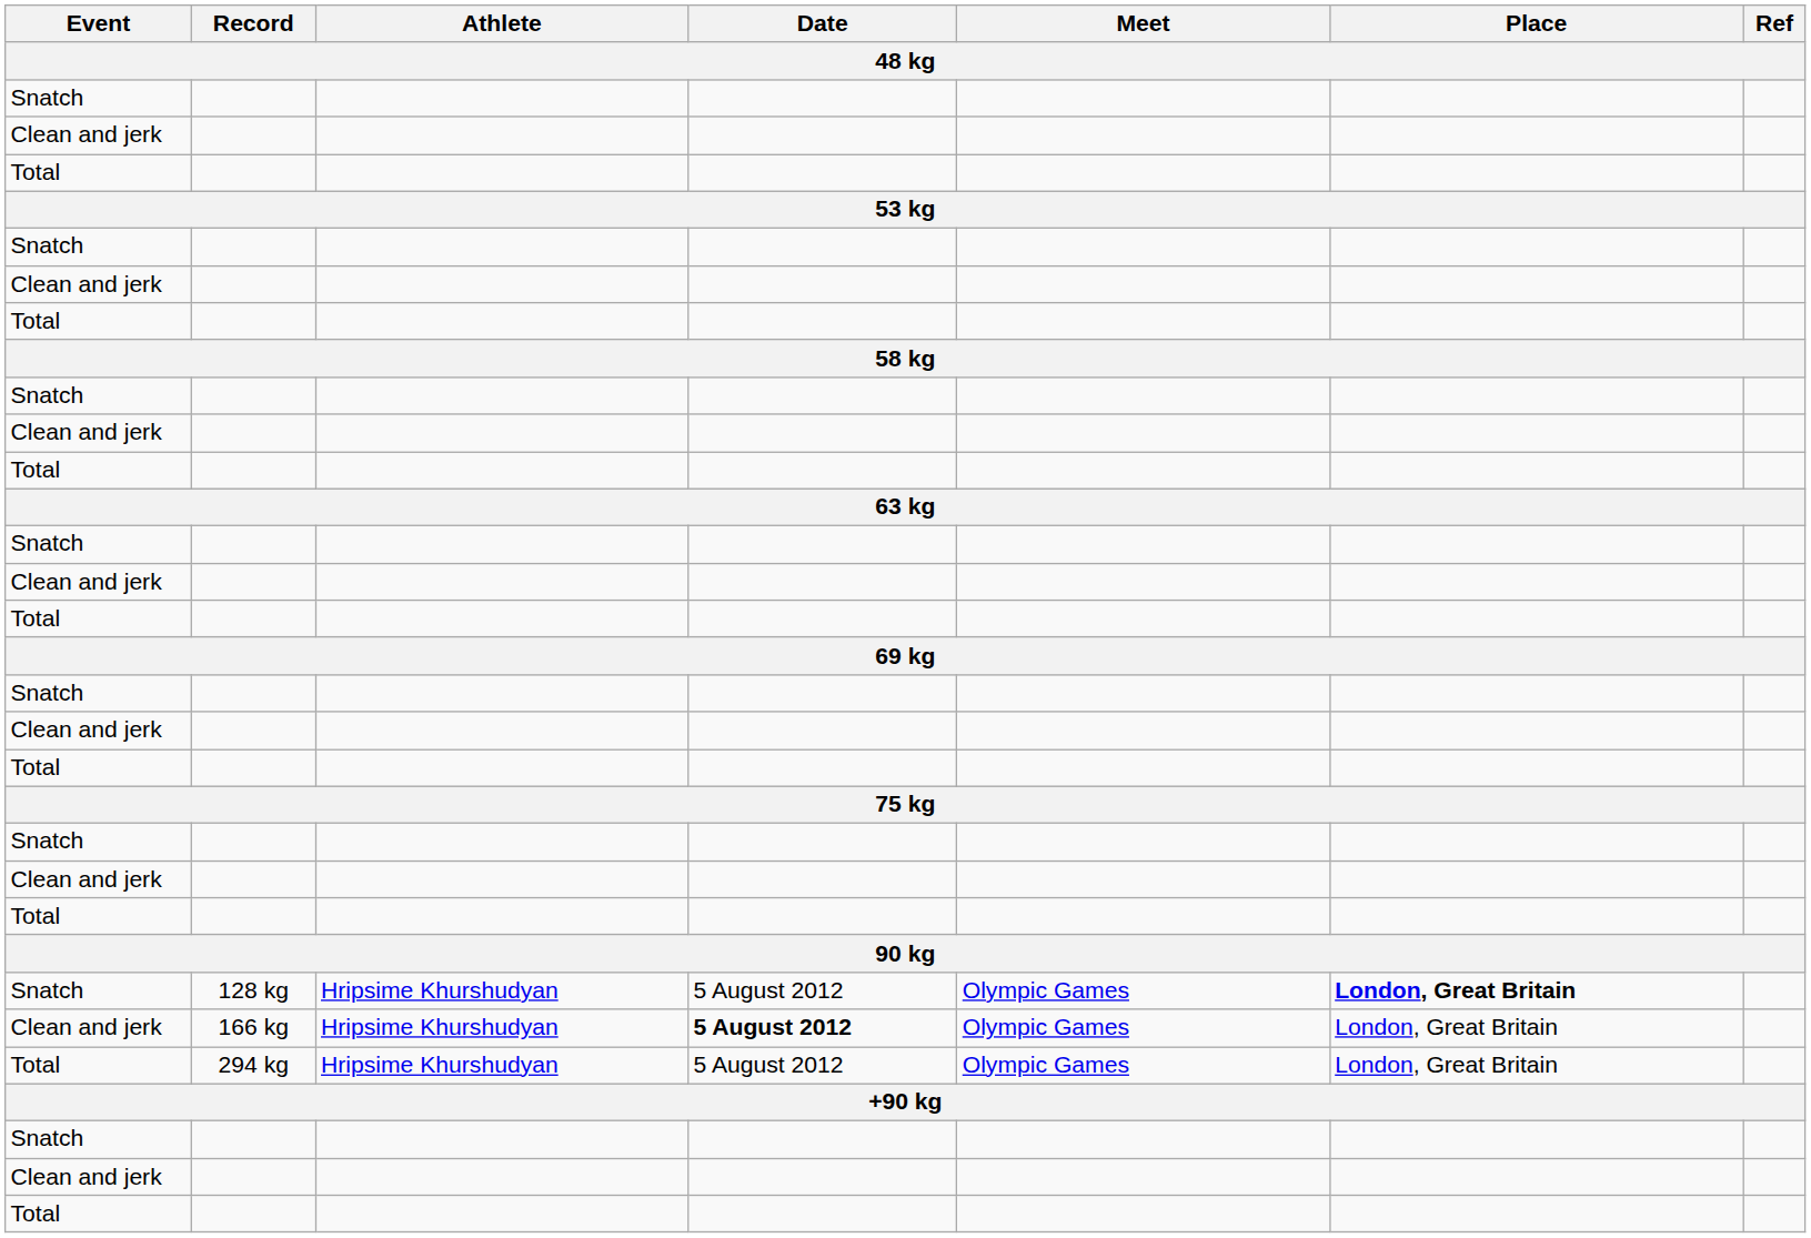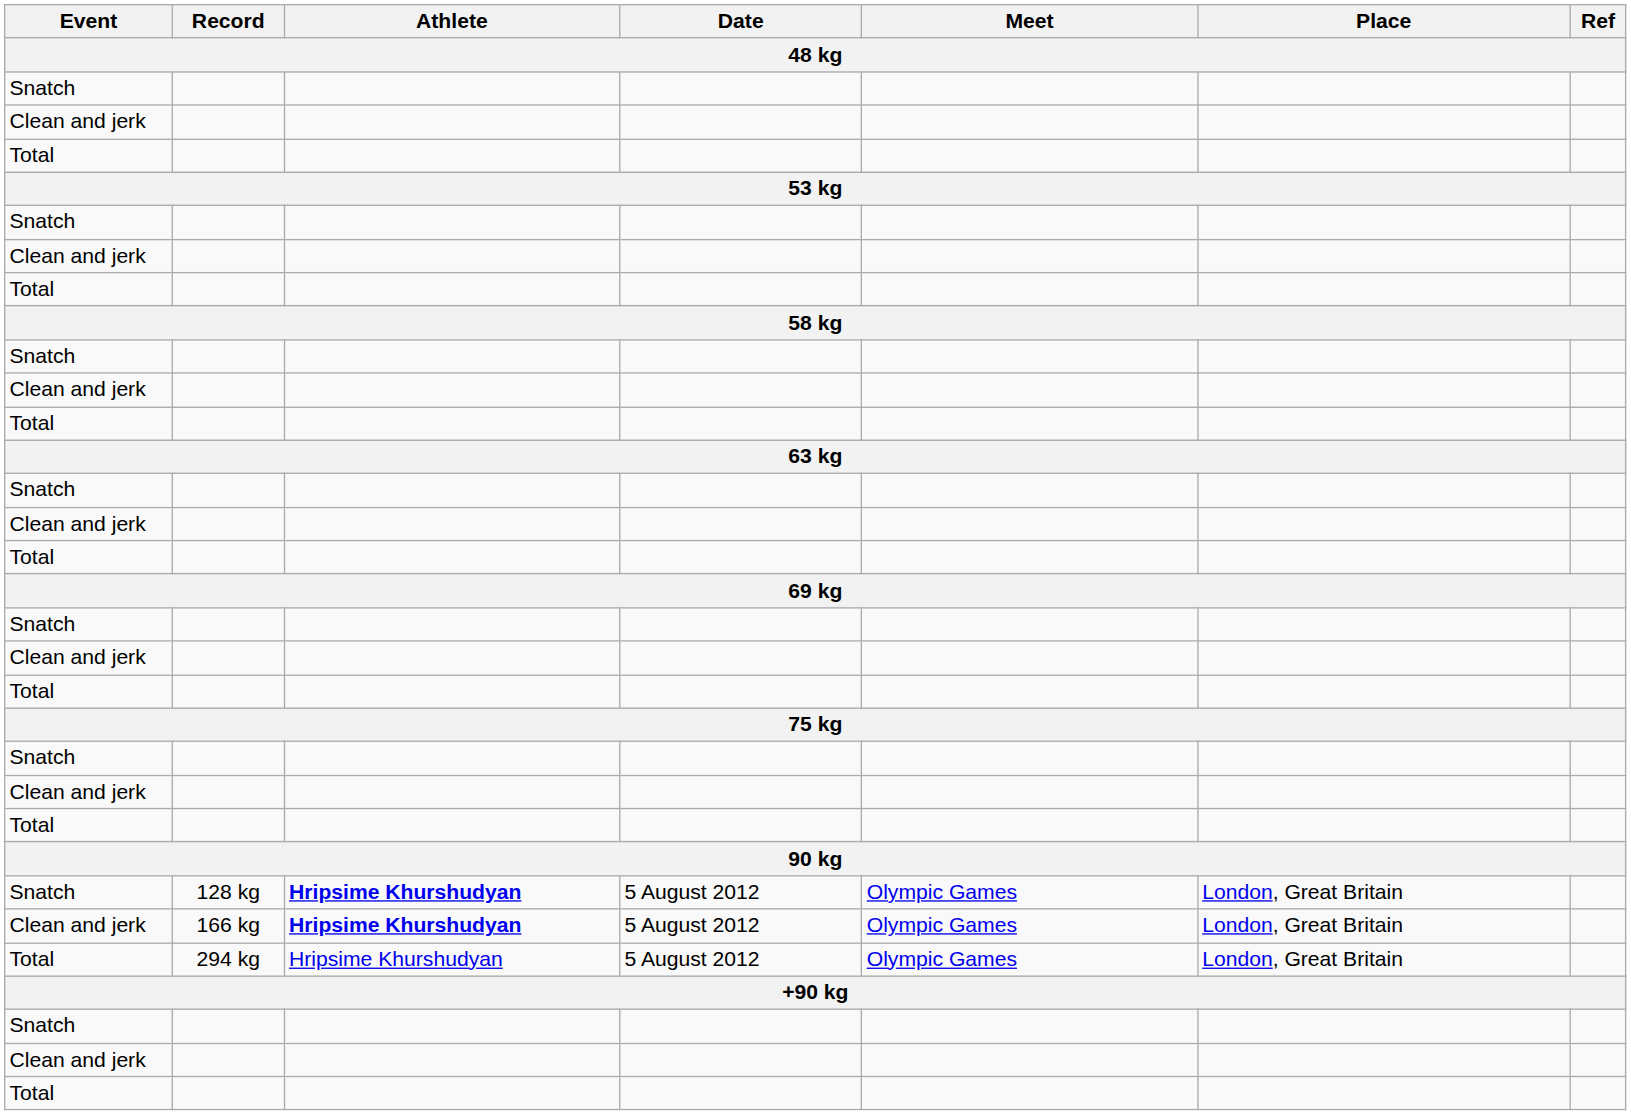128 kg | Athlete: normal -> bold
128 kg | Place: bold -> normal
166 kg | Athlete: normal -> bold
166 kg | Date: bold -> normal
